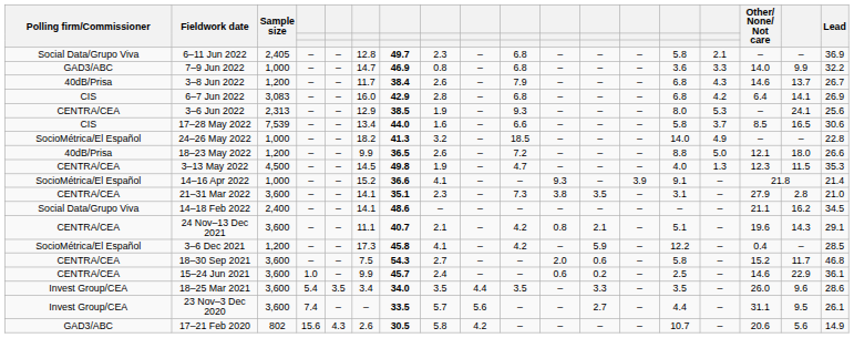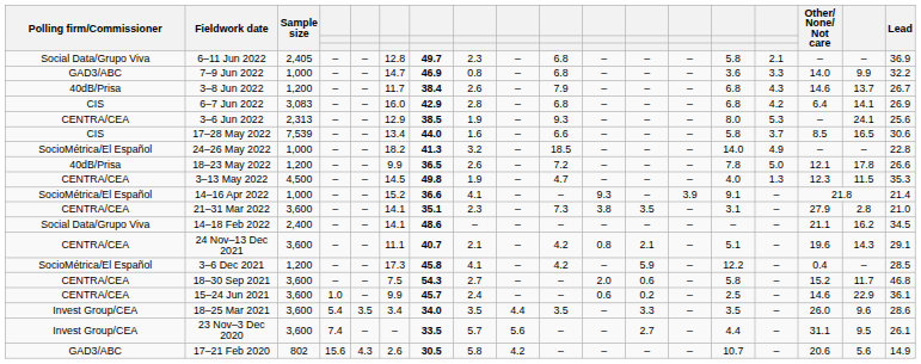18–23 May 2022 | column 14: 8.8 -> 7.8
18–23 May 2022 | column 17: 18.0 -> 17.8
